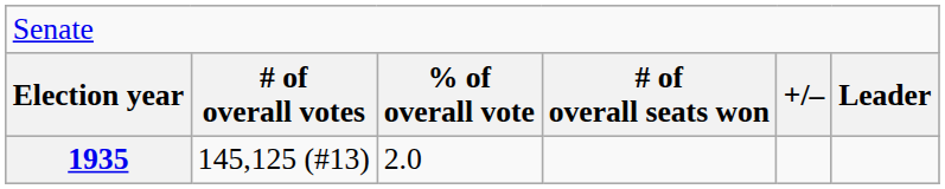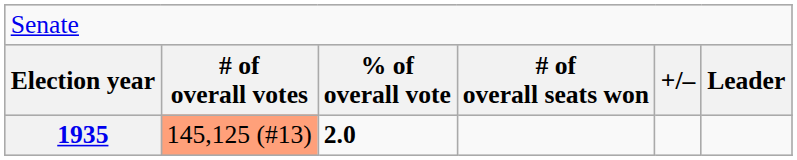1935 | column 2: no background -> lightsalmon background
1935 | column 3: normal -> bold
